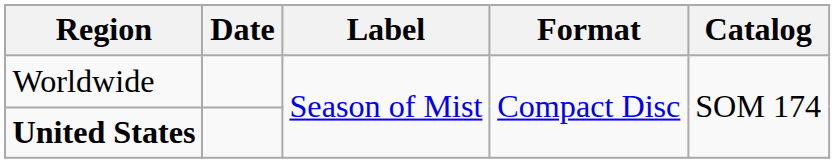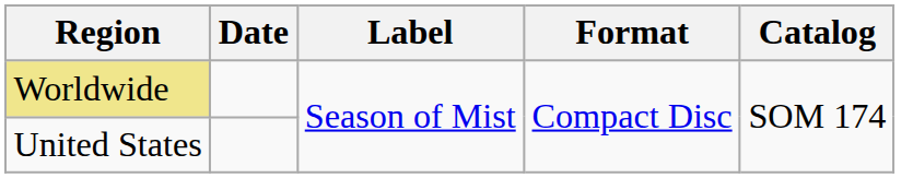Worldwide | Region: no background -> khaki background
United States | Region: bold -> normal
